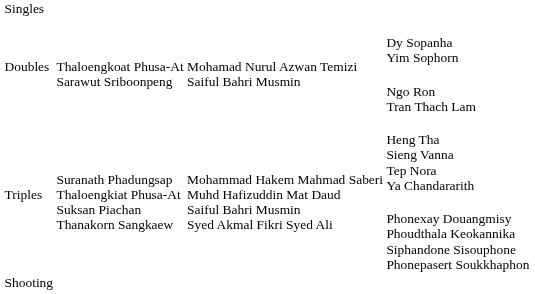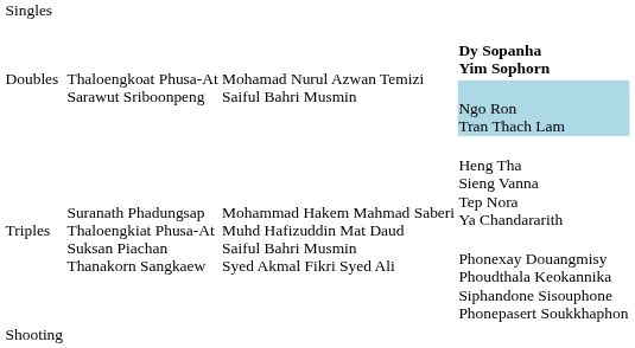Dy Sopanha Yim Sophorn | column 4: normal -> bold
Ngo Ron Tran Thach Lam | column 4: no background -> lightblue background
